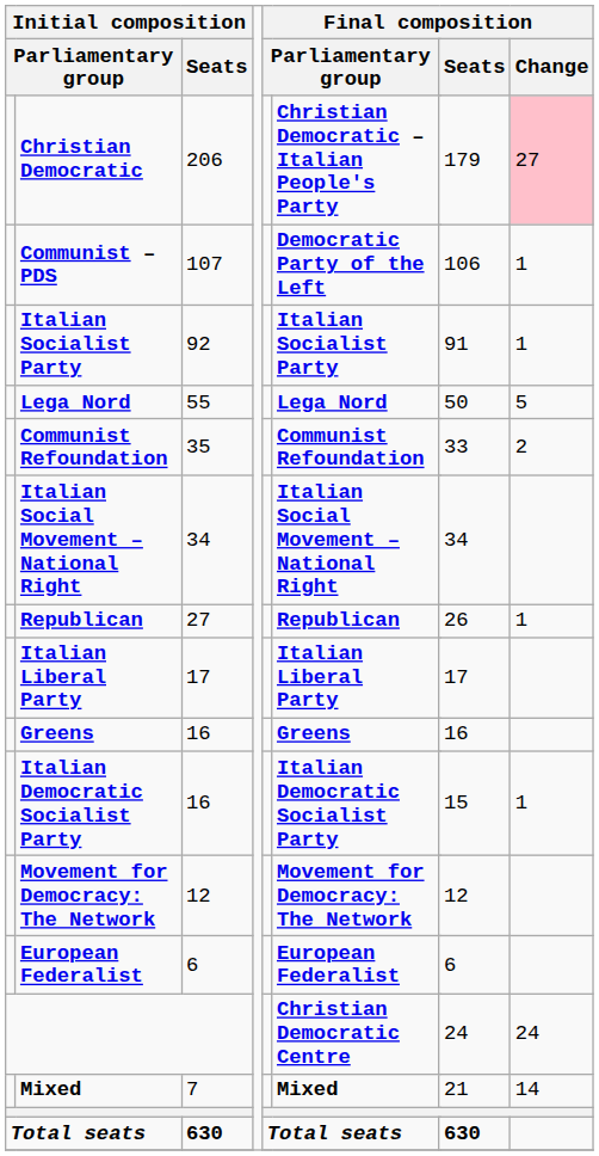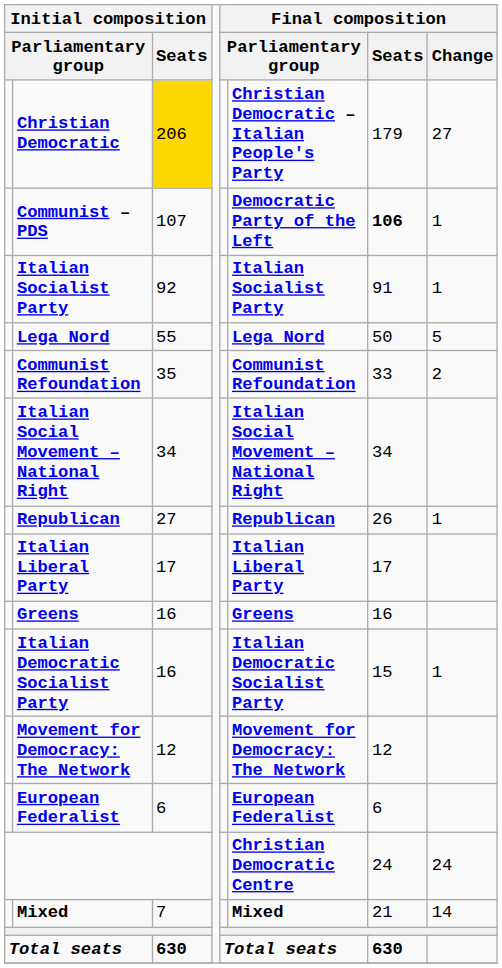Christian Democratic | Initial composition / Seats: no background -> gold background
Christian Democratic | Final composition / Change: pink background -> no background
Communist – PDS | Final composition / Seats: normal -> bold
